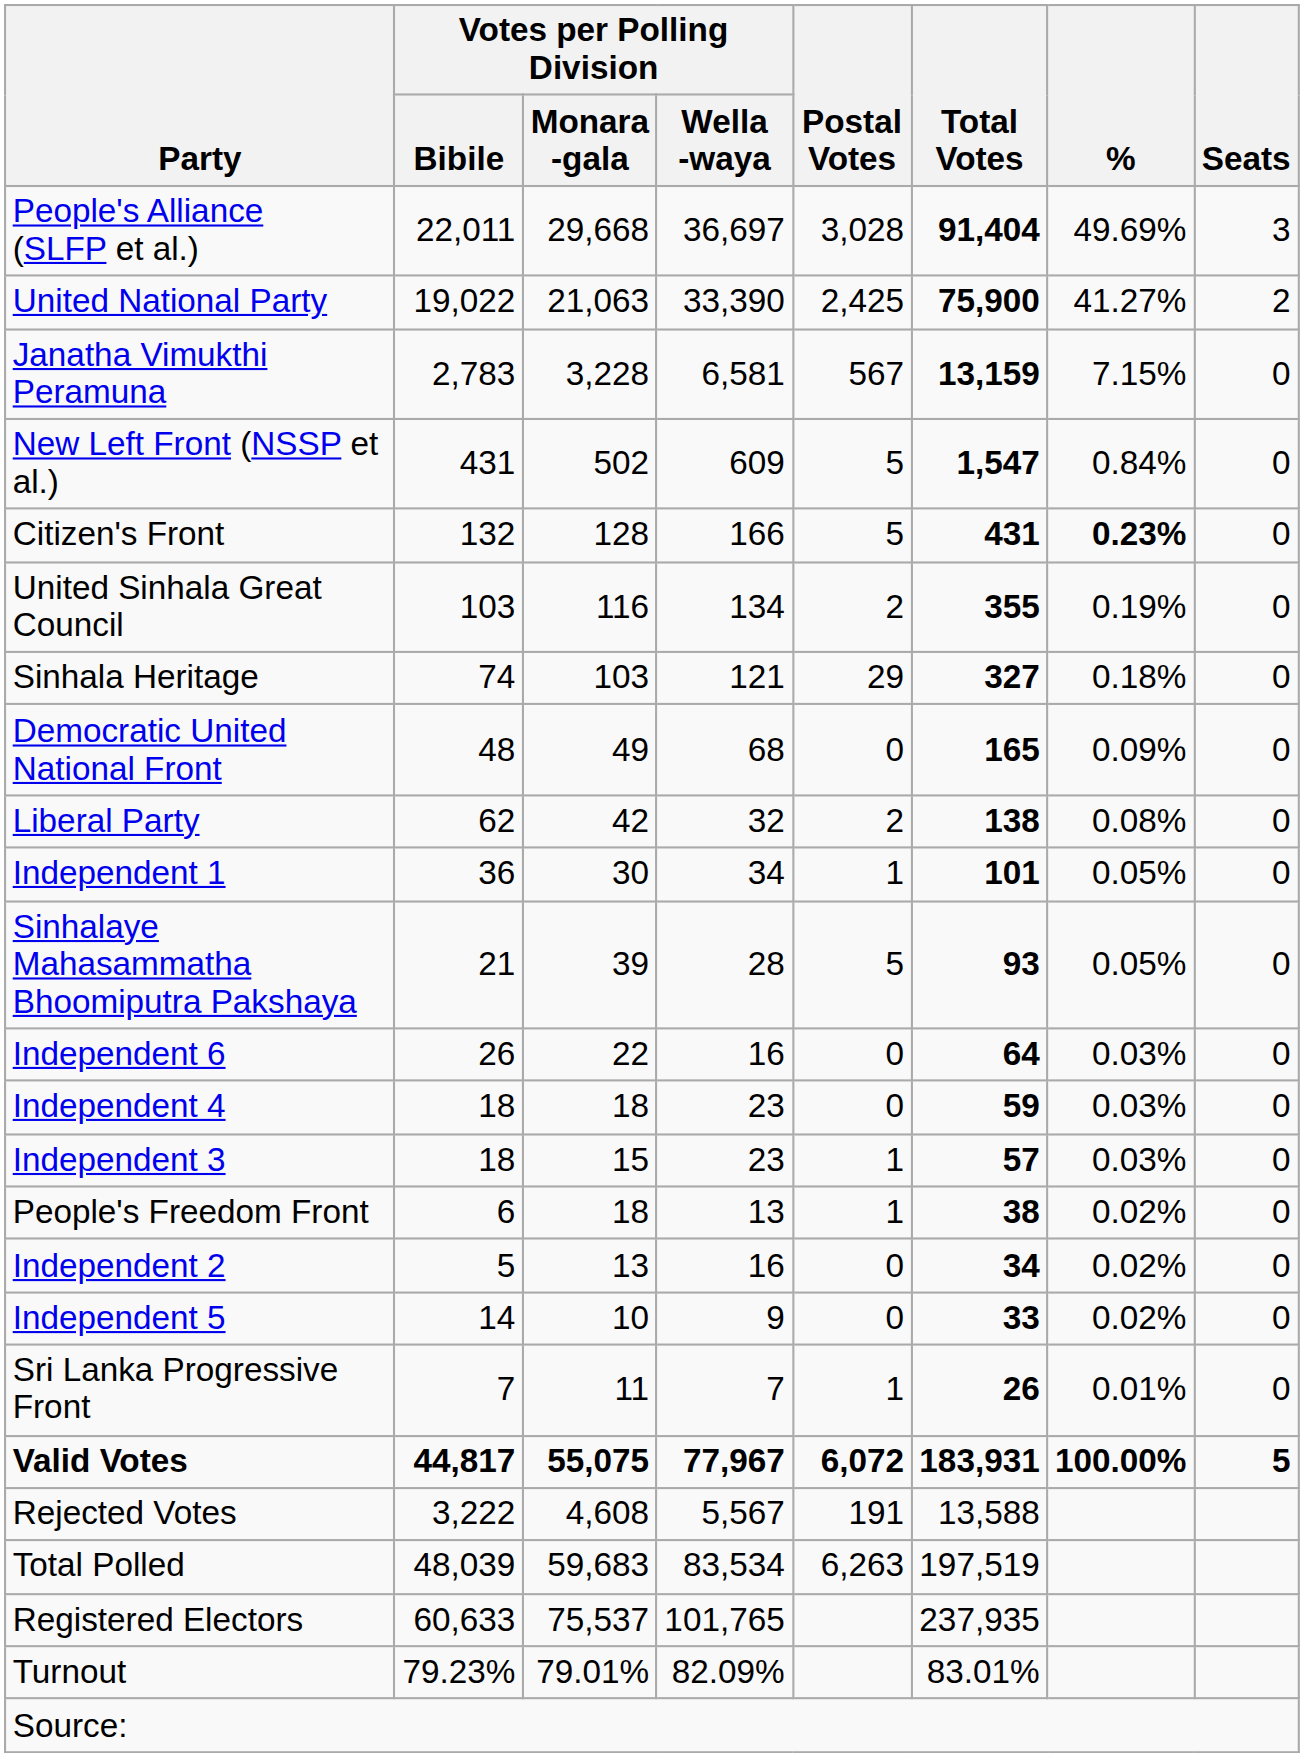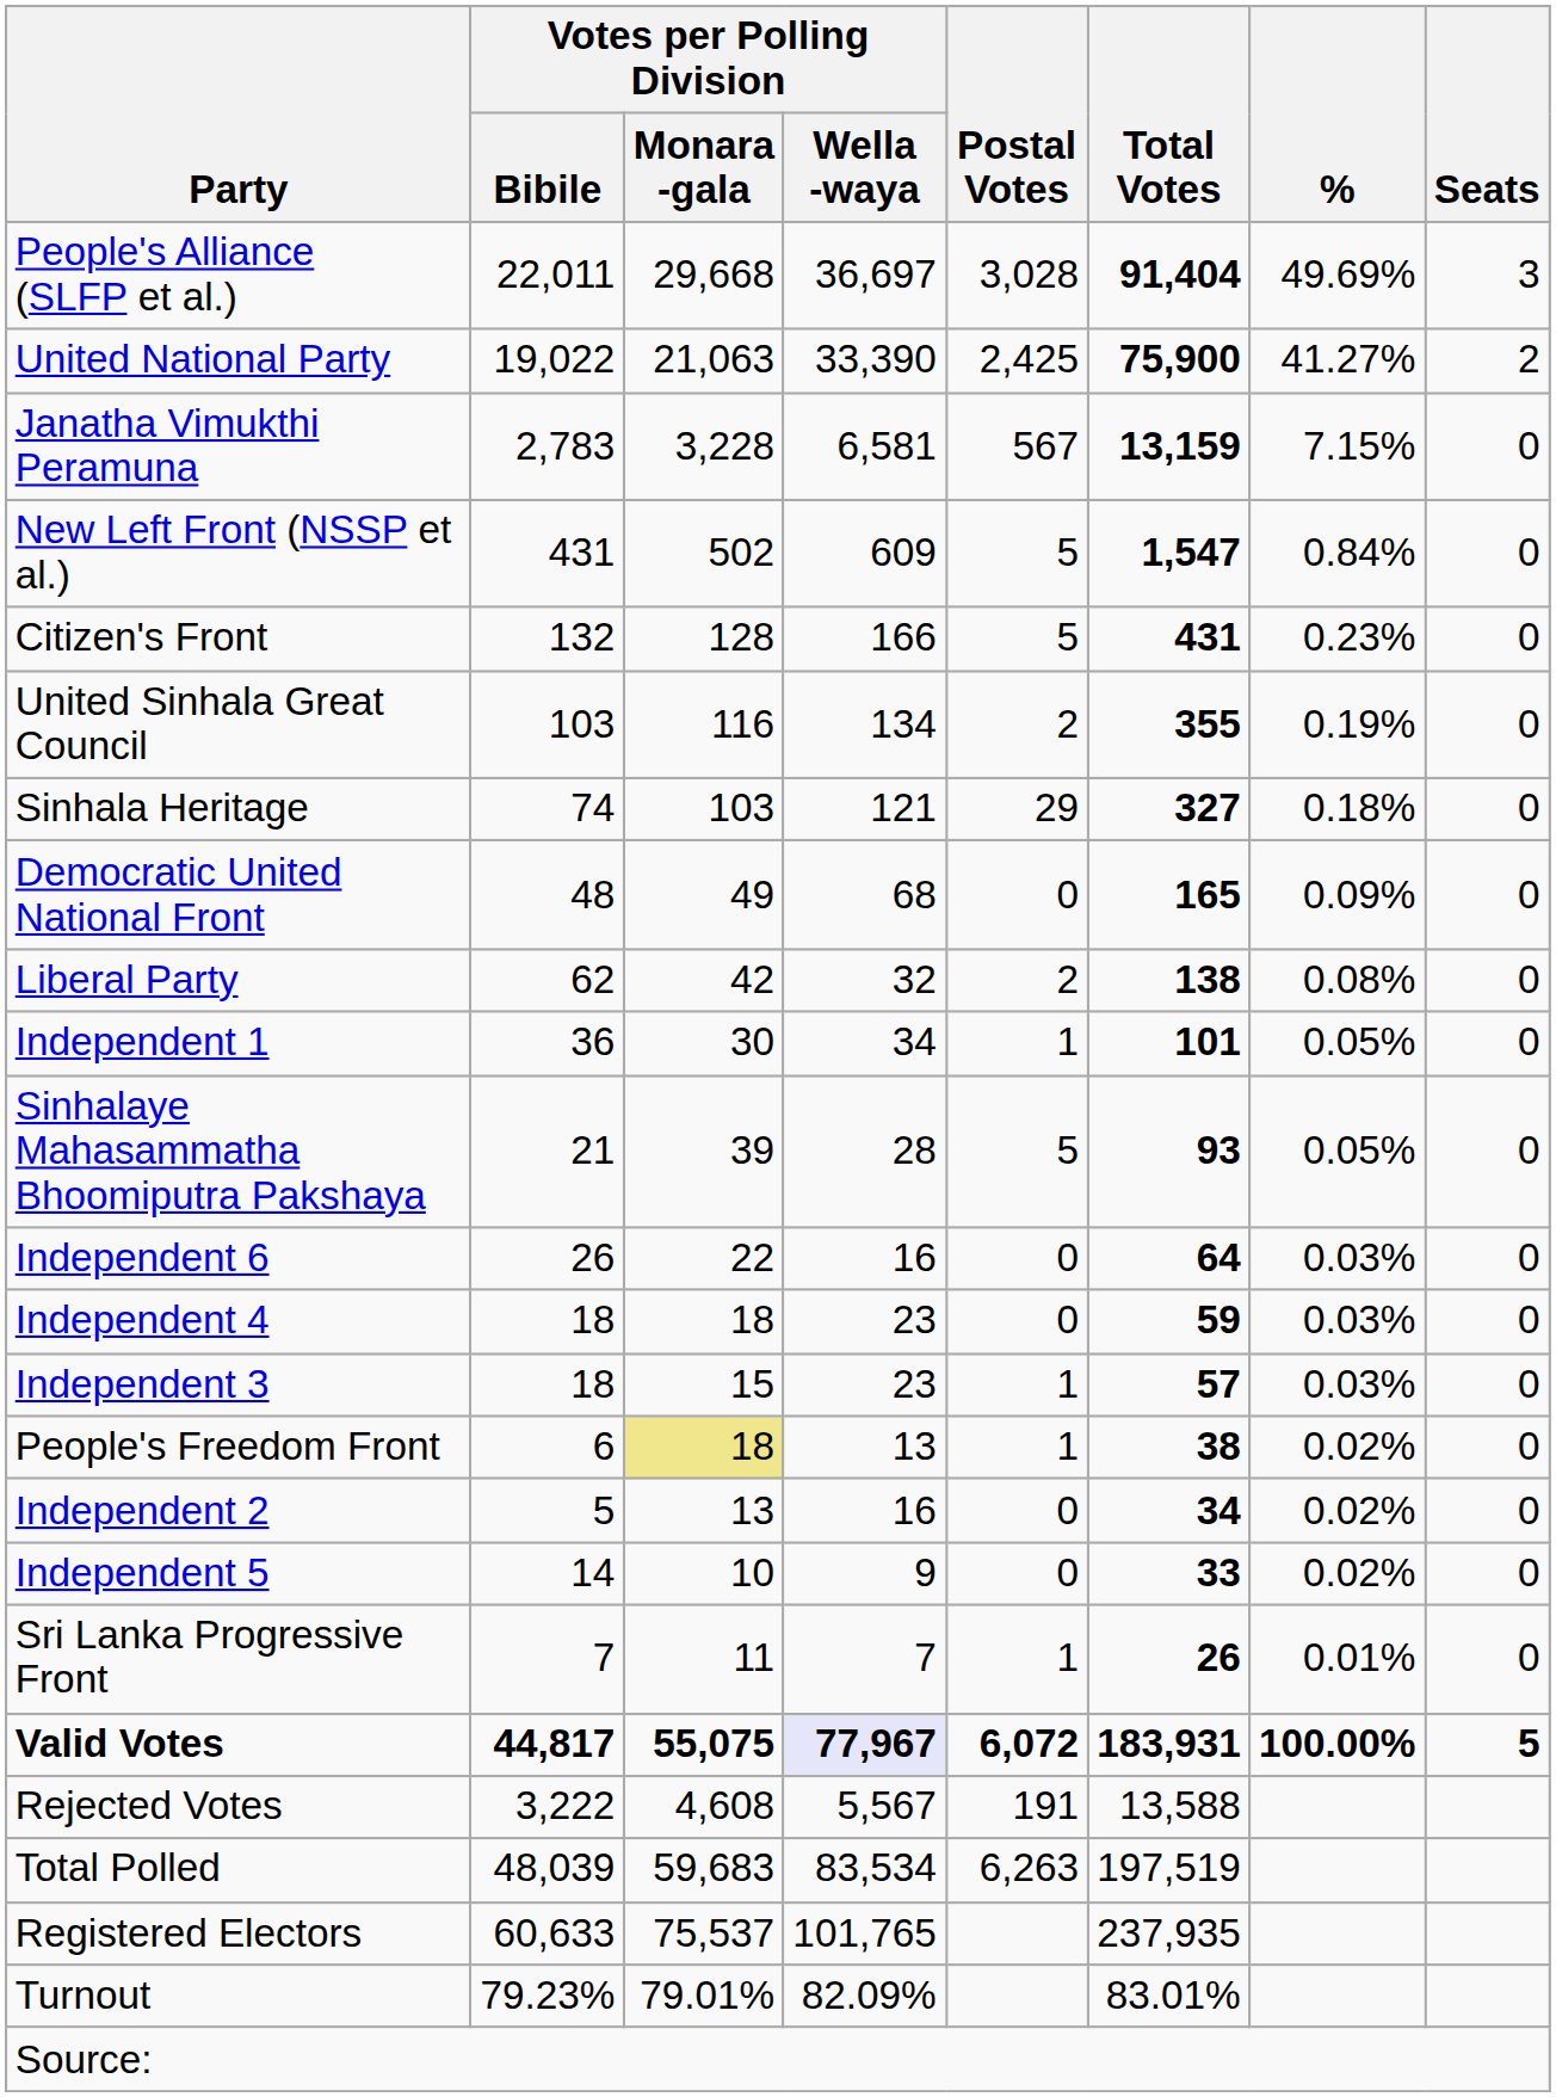Citizen's Front | %: bold -> normal
People's Freedom Front | Votes per Polling Division / Monara -gala: no background -> khaki background
Valid Votes | Votes per Polling Division / Wella -waya: no background -> lavender background
